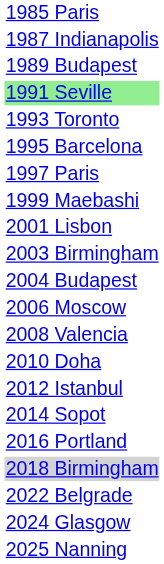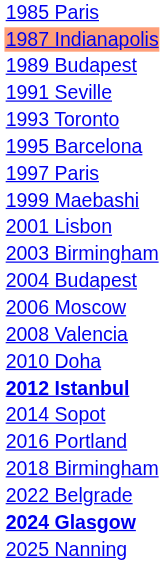1987 Indianapolis | column 1: no background -> lightsalmon background
1991 Seville | column 1: lightgreen background -> no background
2012 Istanbul | column 1: normal -> bold
2018 Birmingham | column 1: lightgrey background -> no background
2024 Glasgow | column 1: normal -> bold
